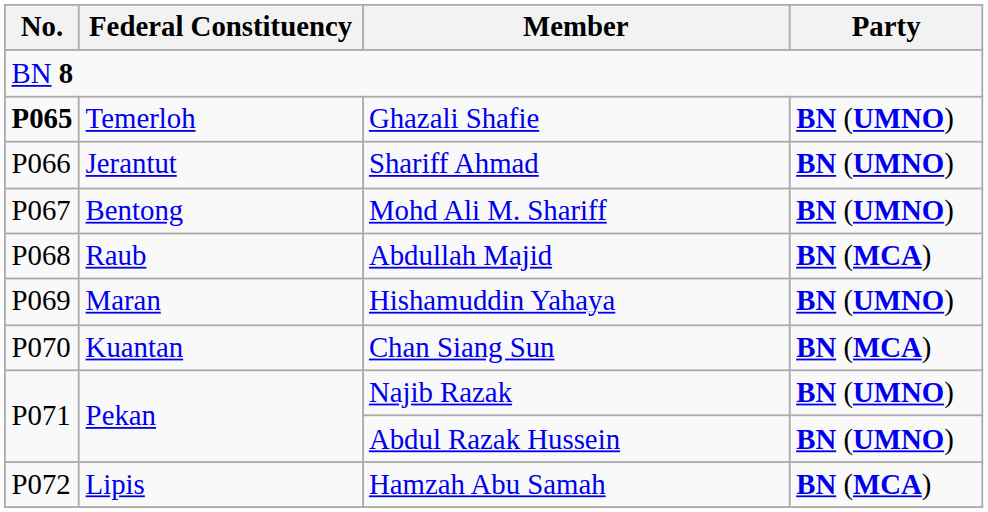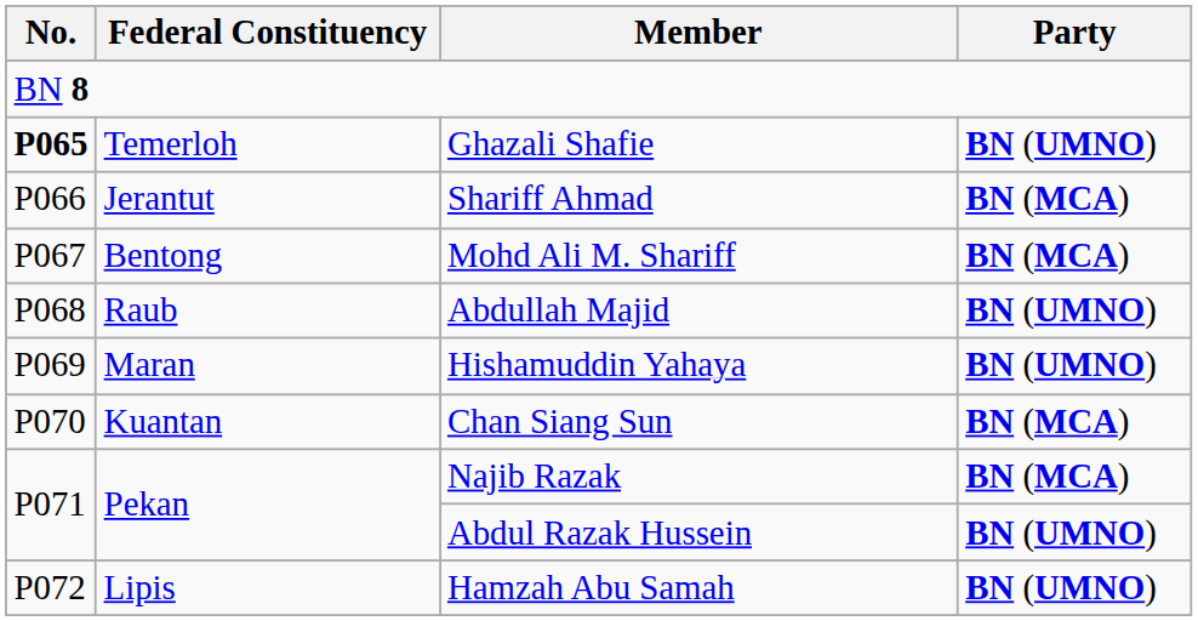Shariff Ahmad | Party: BN (UMNO) -> BN (MCA)
Mohd Ali M. Shariff | Party: BN (UMNO) -> BN (MCA)
Abdullah Majid | Party: BN (MCA) -> BN (UMNO)
Najib Razak | Party: BN (UMNO) -> BN (MCA)
Hamzah Abu Samah | Party: BN (MCA) -> BN (UMNO)
